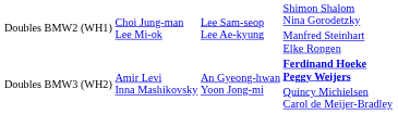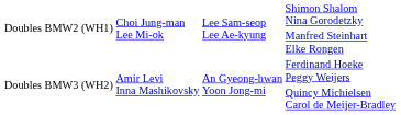Ferdinand Hoeke Peggy Weijers | column 4: bold -> normal
